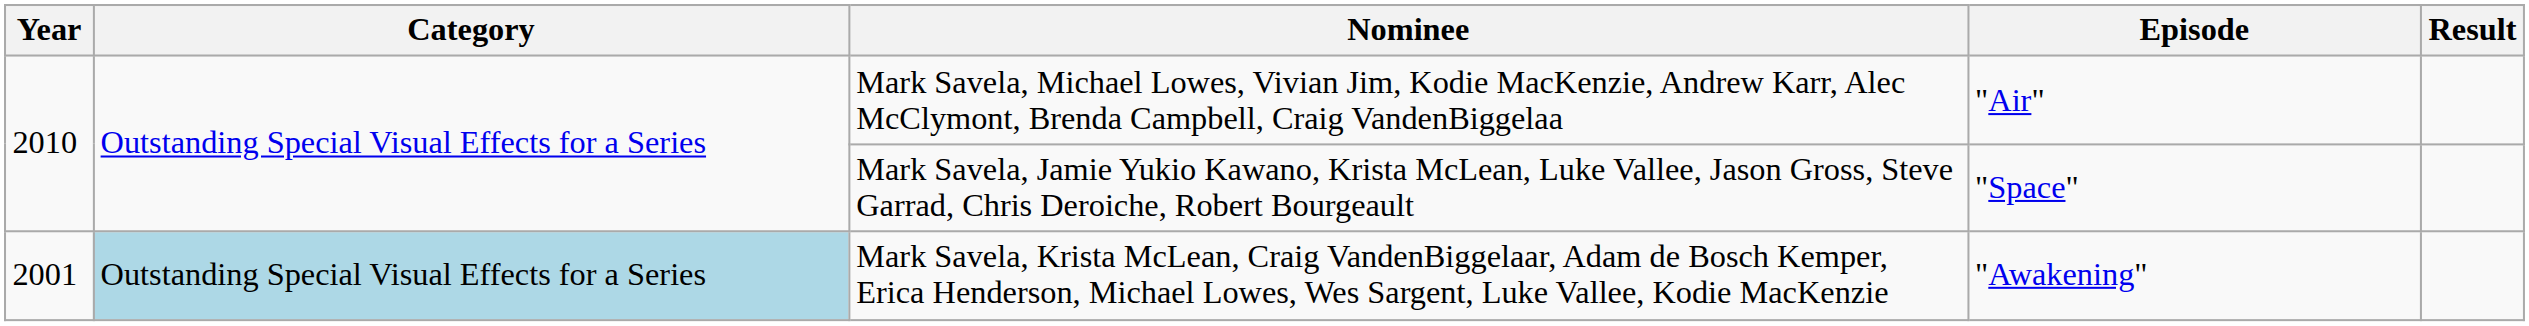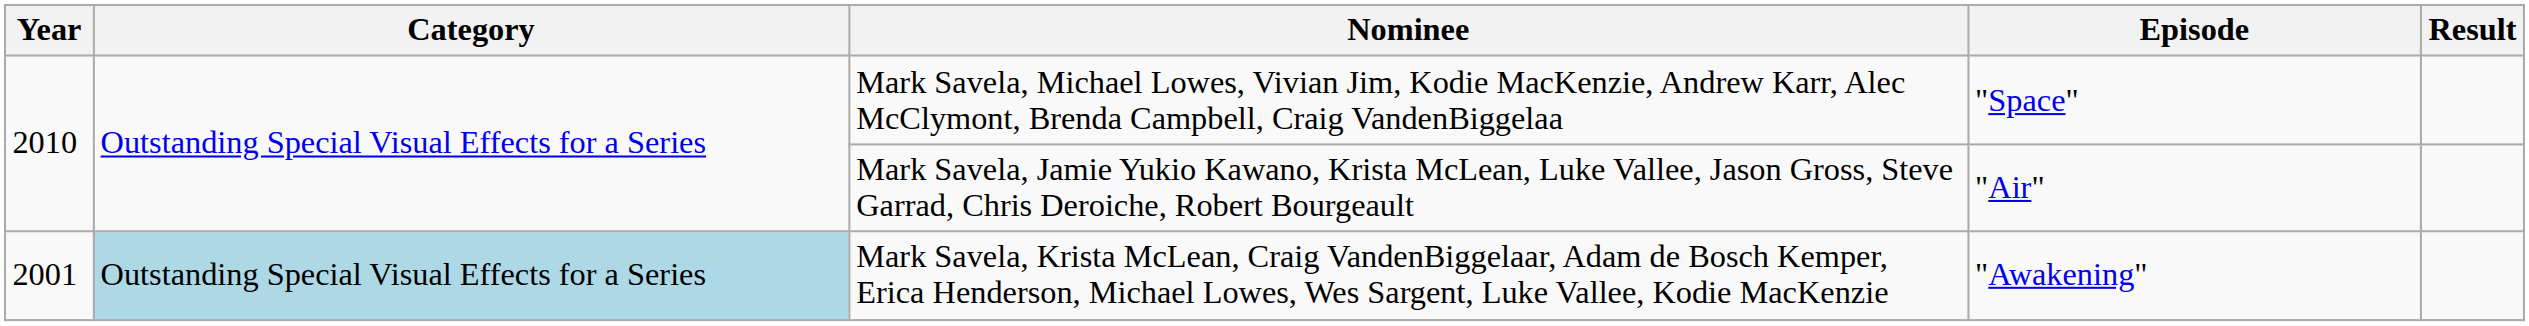row 2 | Episode: "Air" -> "Space"
row 3 | Episode: "Space" -> "Air"
